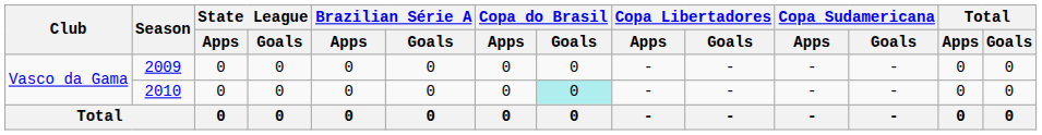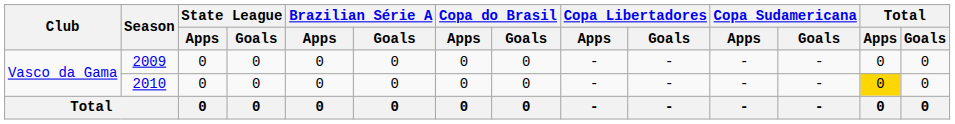2010 | Copa do Brasil / Goals: paleturquoise background -> no background
2010 | Total / Apps: no background -> gold background
